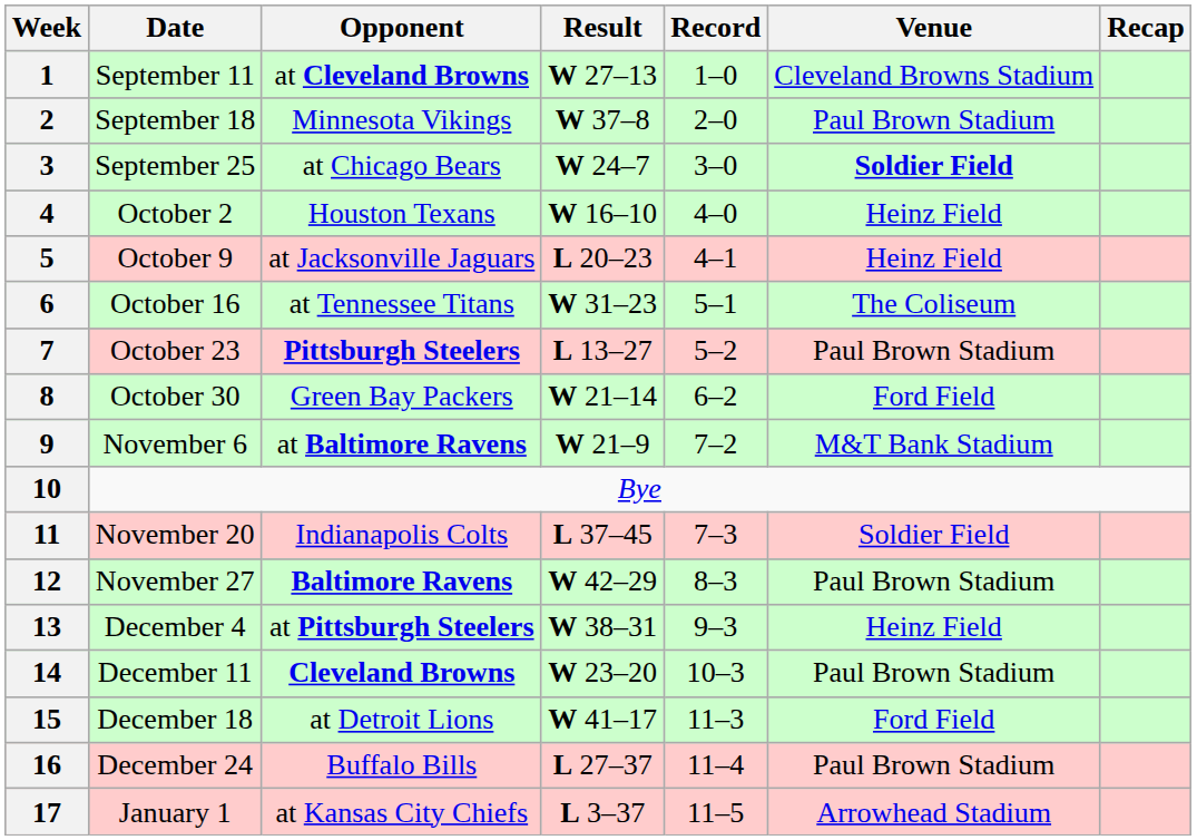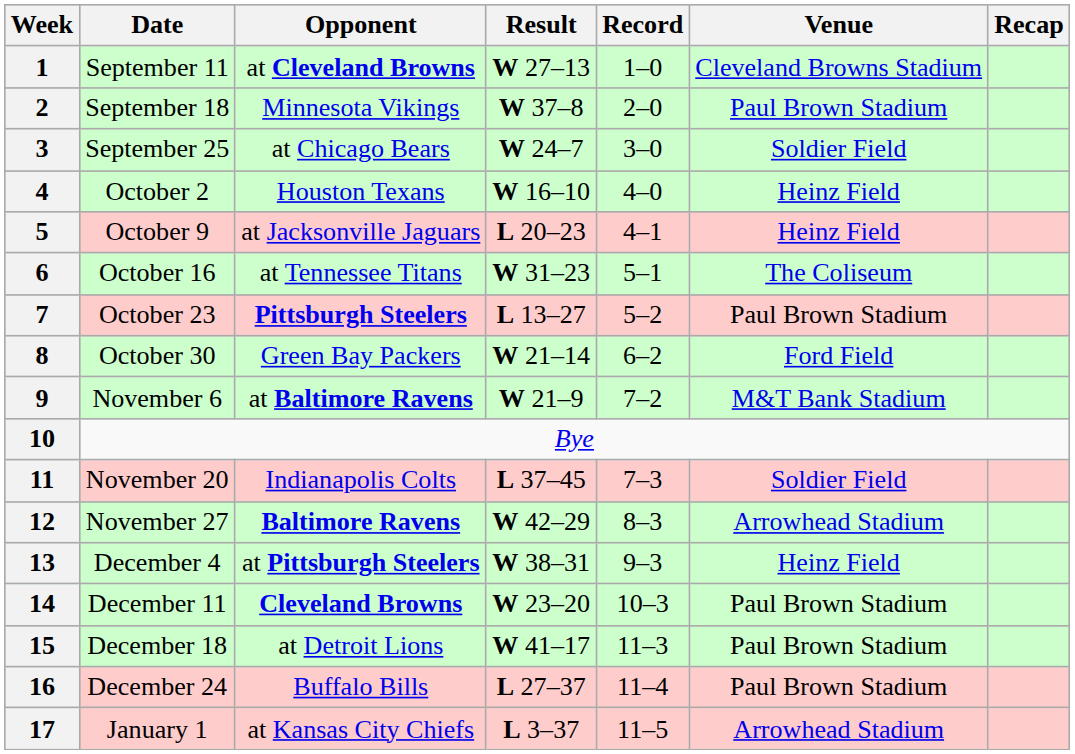3 | Venue: bold -> normal
12 | Venue: Paul Brown Stadium -> Arrowhead Stadium
15 | Venue: Ford Field -> Paul Brown Stadium
